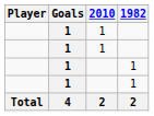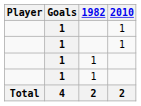columns swapped: 1982 <-> 2010
